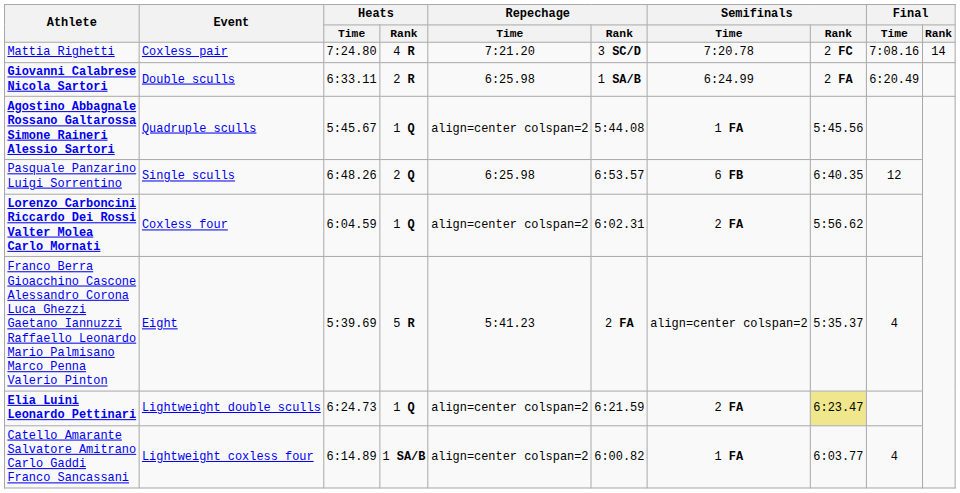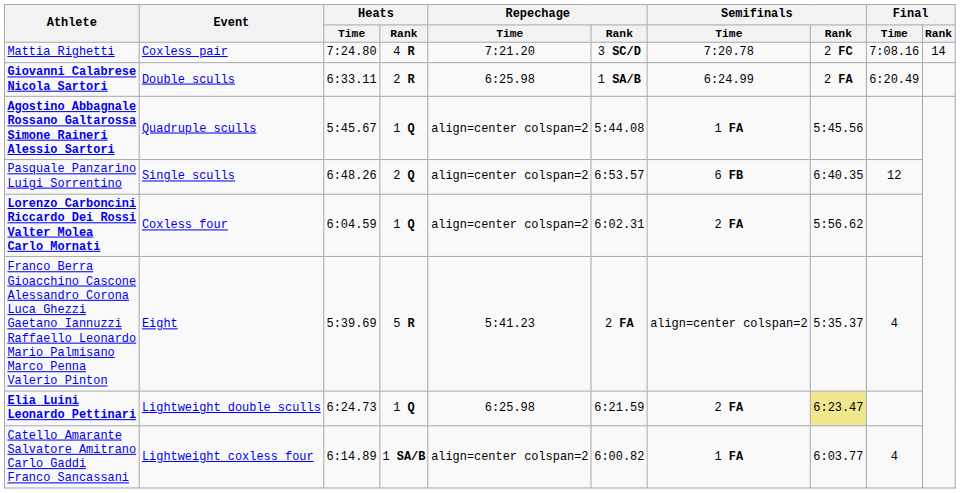Pasquale Panzarino Luigi Sorrentino | Repechage / Time: 6:25.98 -> align=center colspan=2
Elia Luini Leonardo Pettinari | Repechage / Time: align=center colspan=2 -> 6:25.98
